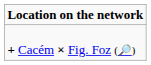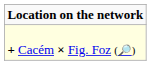row 2 | column 1: no background -> lightyellow background
